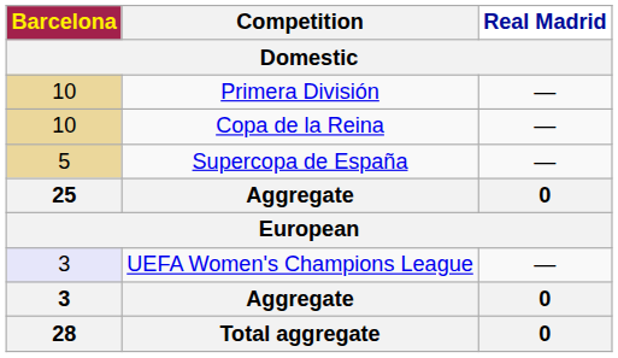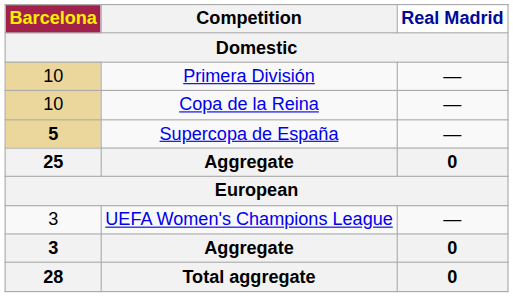Supercopa de España | Barcelona: normal -> bold
UEFA Women's Champions League | Barcelona: lavender background -> no background
